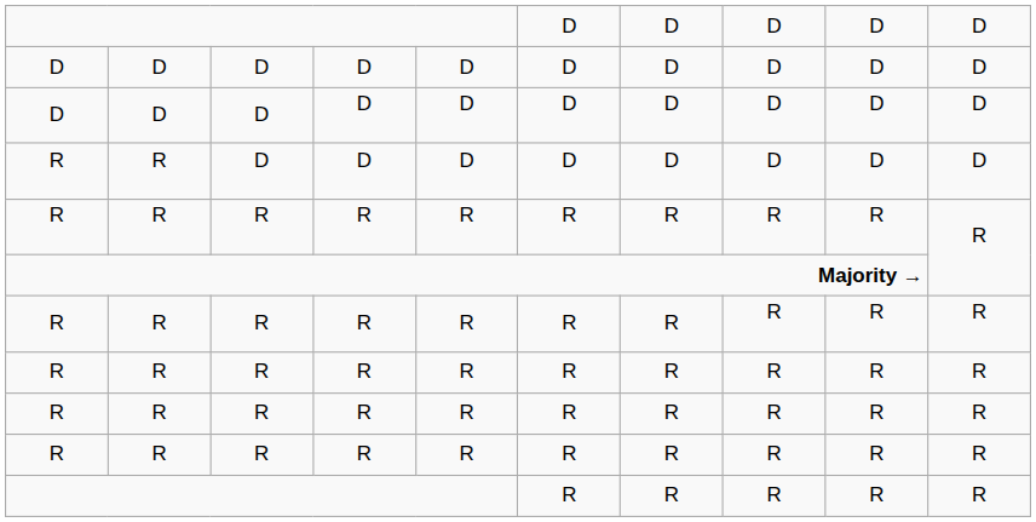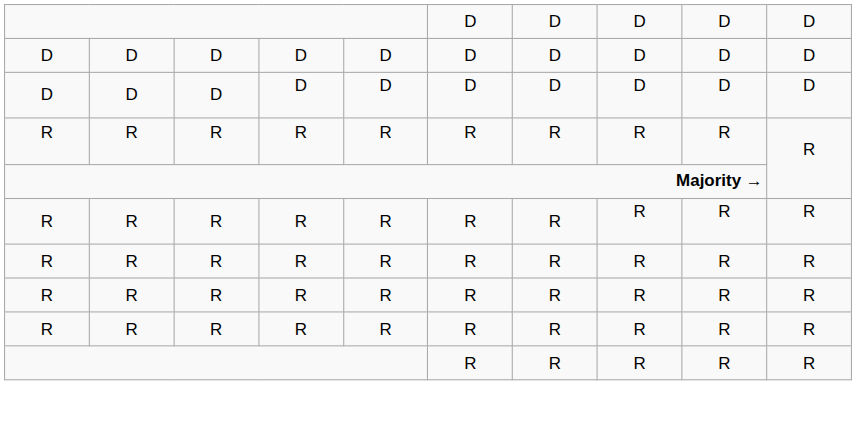- row: R | R | D | D | D | D | D | D | D | D
